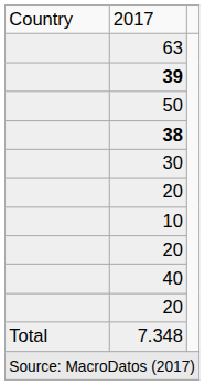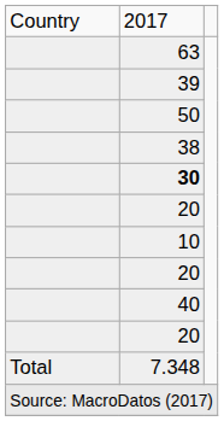39 | column 2: bold -> normal
38 | column 2: bold -> normal
30 | column 2: normal -> bold
